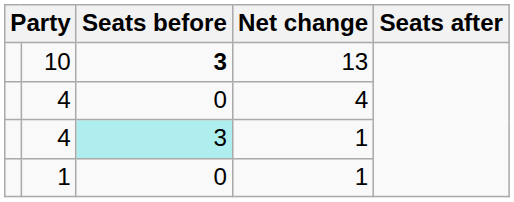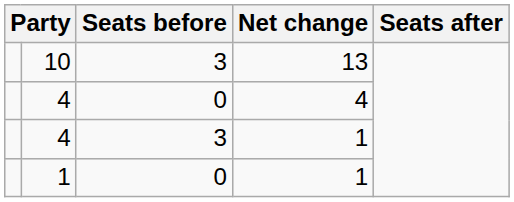10 | Seats before: bold -> normal
4 / 1 | Seats before: paleturquoise background -> no background
